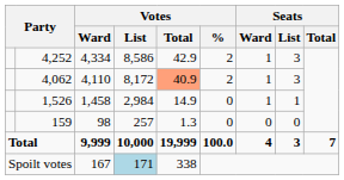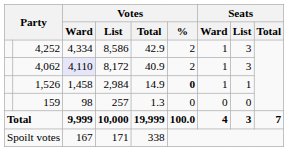4,062 | Votes / Ward: no background -> lavender background
4,062 | Votes / Total: lightsalmon background -> no background
1,526 | Votes / %: normal -> bold
Spoilt votes | Votes / List: lightblue background -> no background
